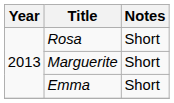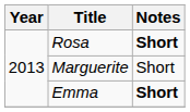Rosa | Notes: normal -> bold
Emma | Notes: normal -> bold
